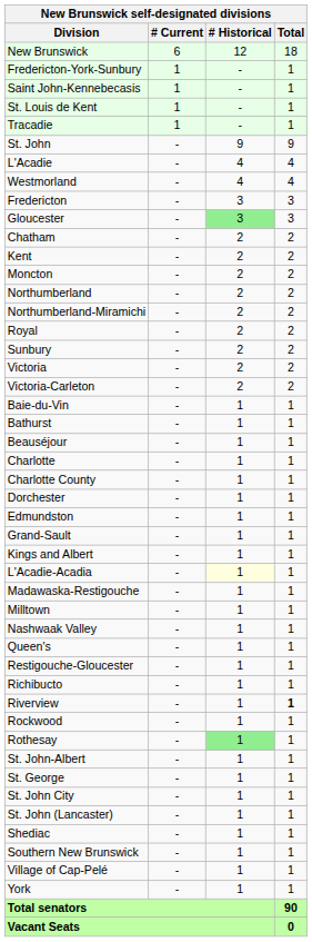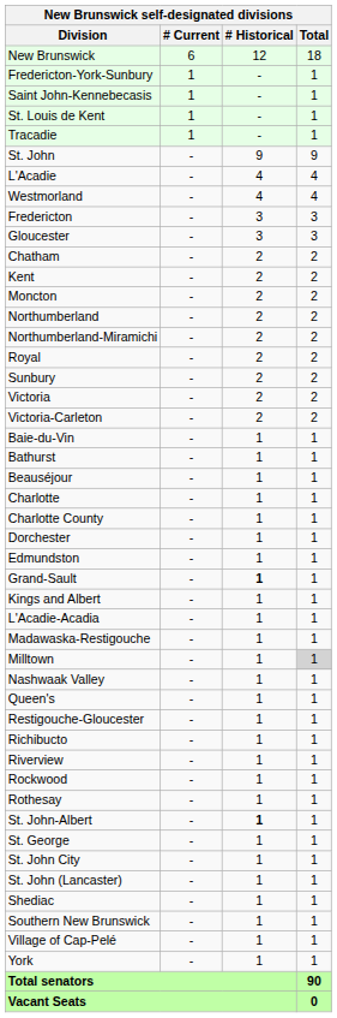Gloucester | # Historical: lightgreen background -> no background
Grand-Sault | # Historical: normal -> bold
L'Acadie-Acadia | # Historical: lightyellow background -> no background
Milltown | Total: no background -> lightgrey background
Riverview | Total: bold -> normal
Rothesay | # Historical: lightgreen background -> no background
St. John-Albert | # Historical: normal -> bold
